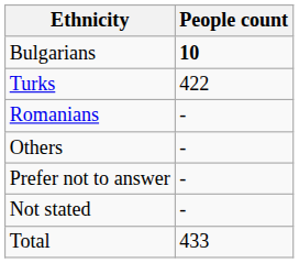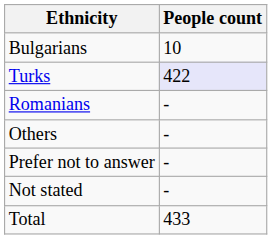Bulgarians | People count: bold -> normal
Turks | People count: no background -> lavender background
